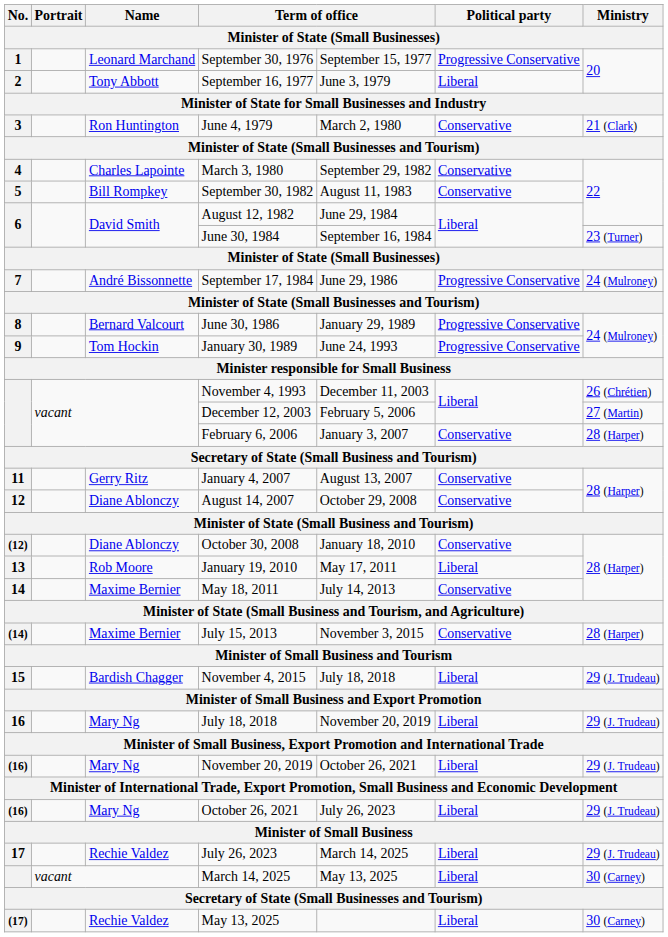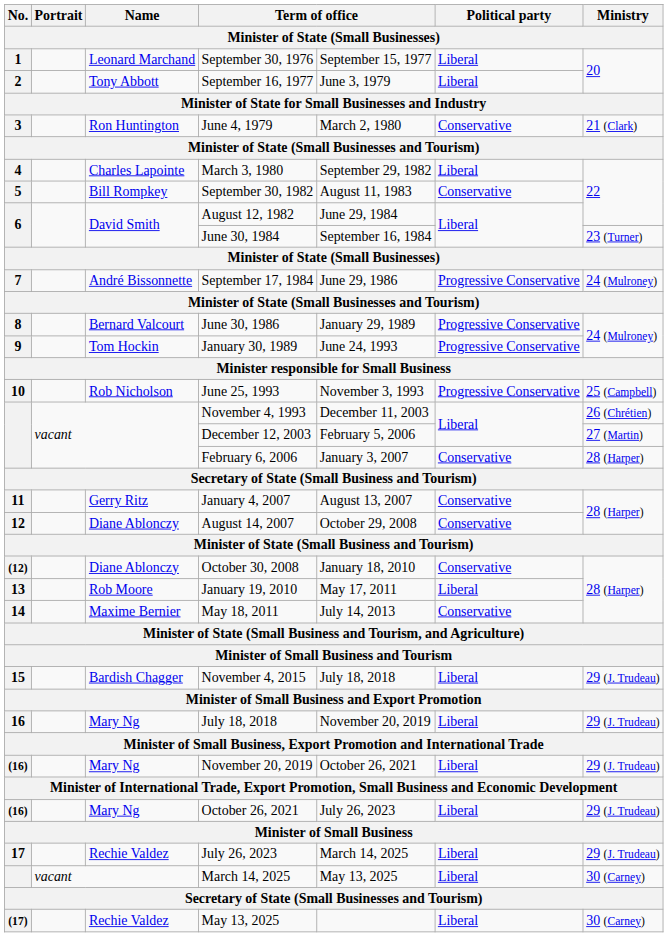September 30, 1976 | Political party: Progressive Conservative -> Liberal
March 3, 1980 | Political party: Conservative -> Liberal
+ row: 10 | Rob Nicholson | June 25, 1993 | November 3, 1993 | Progressive Conservative | 25 (Campbell)
- row: (14) | Maxime Bernier | July 15, 2013 | November 3, 2015 | Conservative | 28 (Harper)
